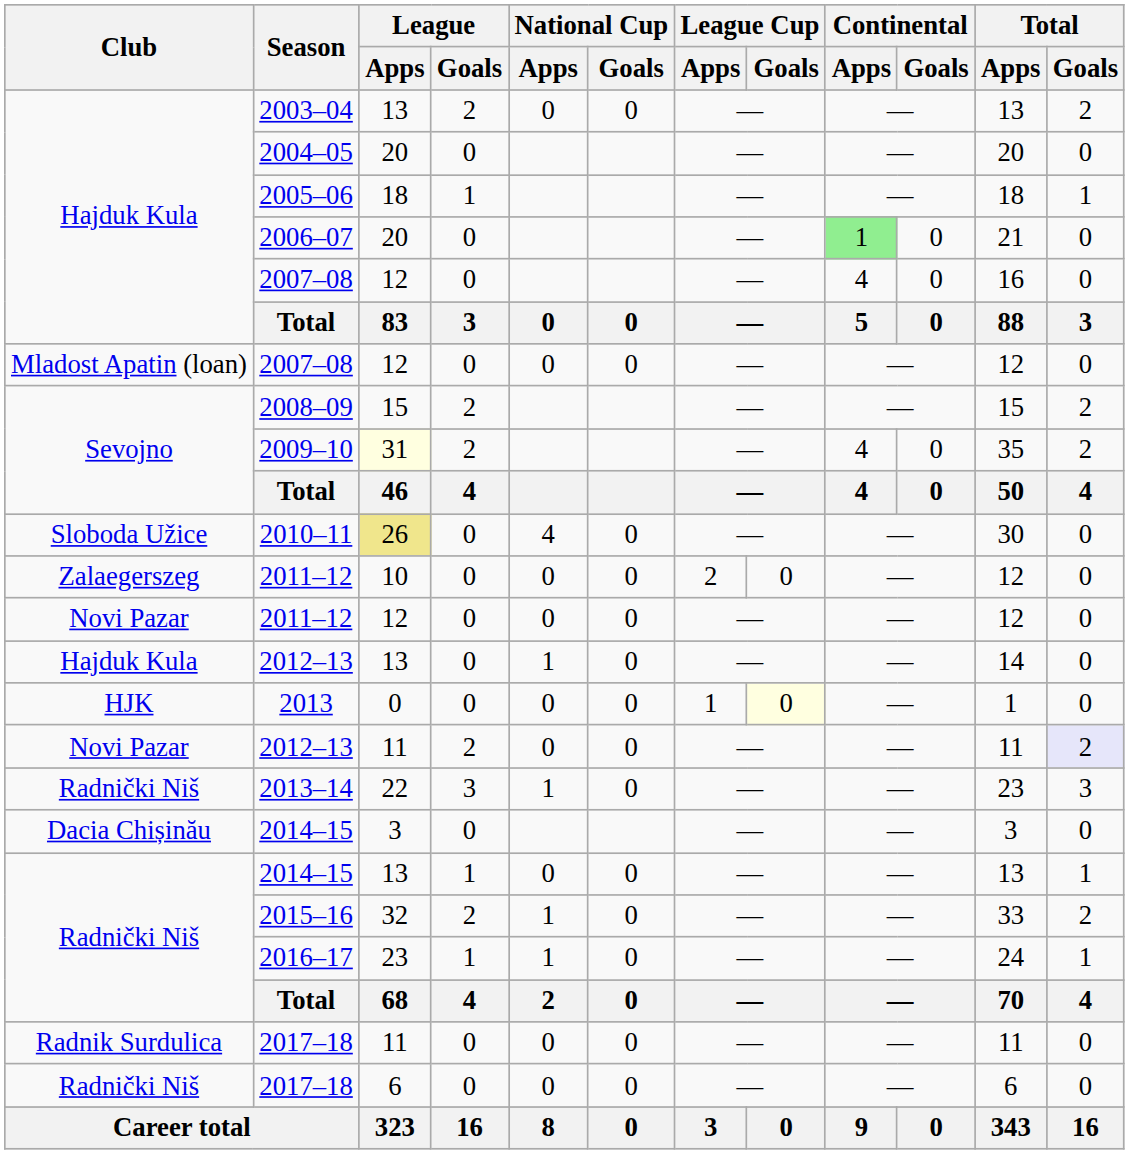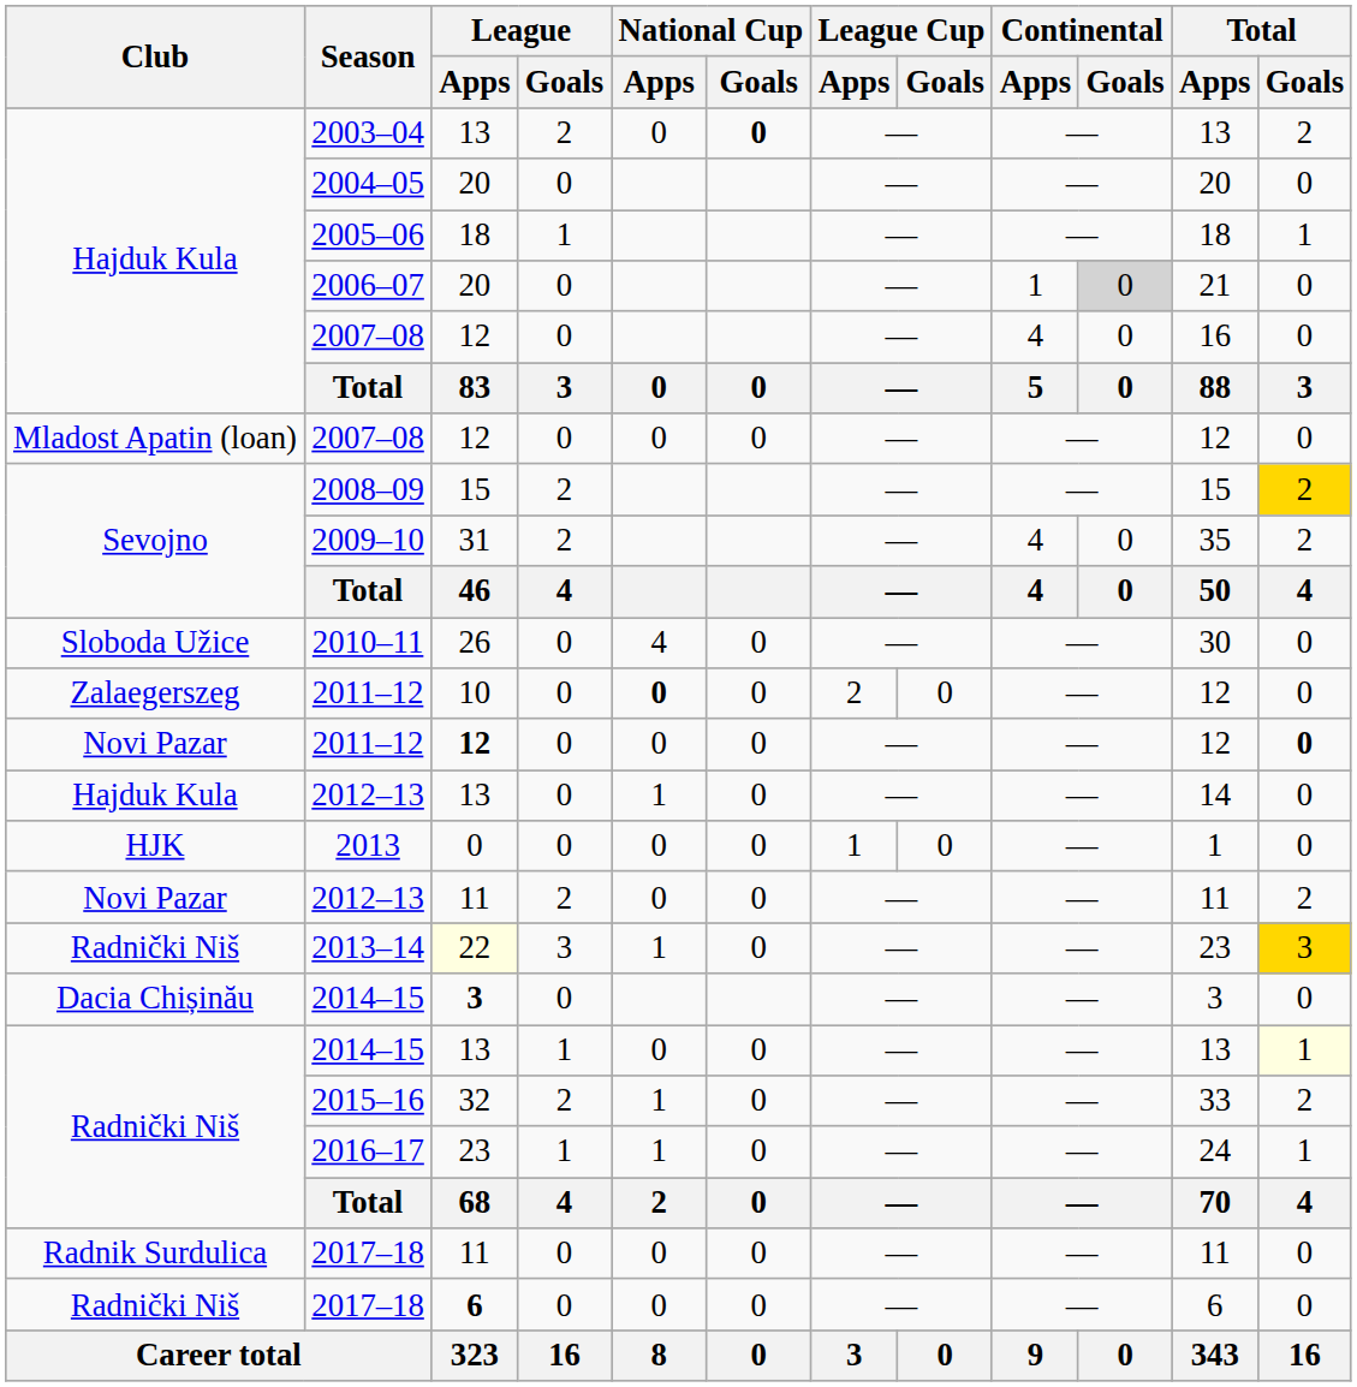2003–04 | National Cup / Goals: normal -> bold
2006–07 | Continental / Apps: lightgreen background -> no background
2006–07 | Continental / Goals: no background -> lightgrey background
2008–09 | Total / Goals: no background -> gold background
2009–10 | League / Apps: lightyellow background -> no background
2010–11 | League / Apps: khaki background -> no background
Zalaegerszeg / 2011–12 | National Cup / Apps: normal -> bold
Novi Pazar / 2011–12 | League / Apps: normal -> bold
Novi Pazar / 2011–12 | Total / Goals: normal -> bold
2013 | League Cup / Goals: lightyellow background -> no background
Novi Pazar / 2012–13 | Total / Goals: lavender background -> no background
2013–14 | League / Apps: no background -> lightyellow background
2013–14 | Total / Goals: no background -> gold background
Dacia Chișinău / 2014–15 | League / Apps: normal -> bold
Radnički Niš / 2014–15 | Total / Goals: no background -> lightyellow background
Radnički Niš / 2017–18 | League / Apps: normal -> bold
